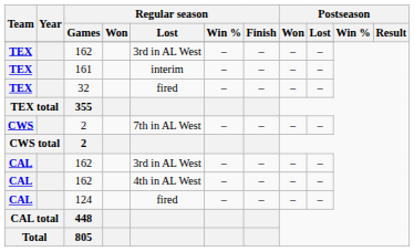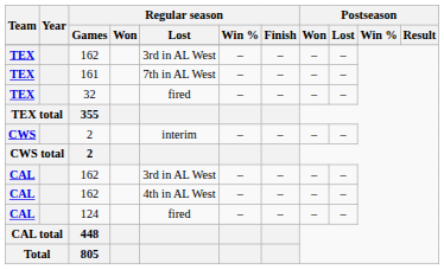161 | Regular season / Lost: interim -> 7th in AL West
CWS / 2 | Regular season / Lost: 7th in AL West -> interim
